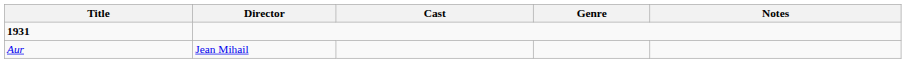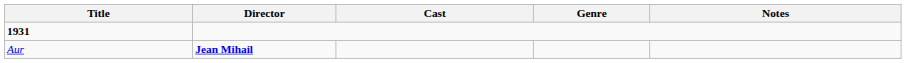Aur | Director: normal -> bold
